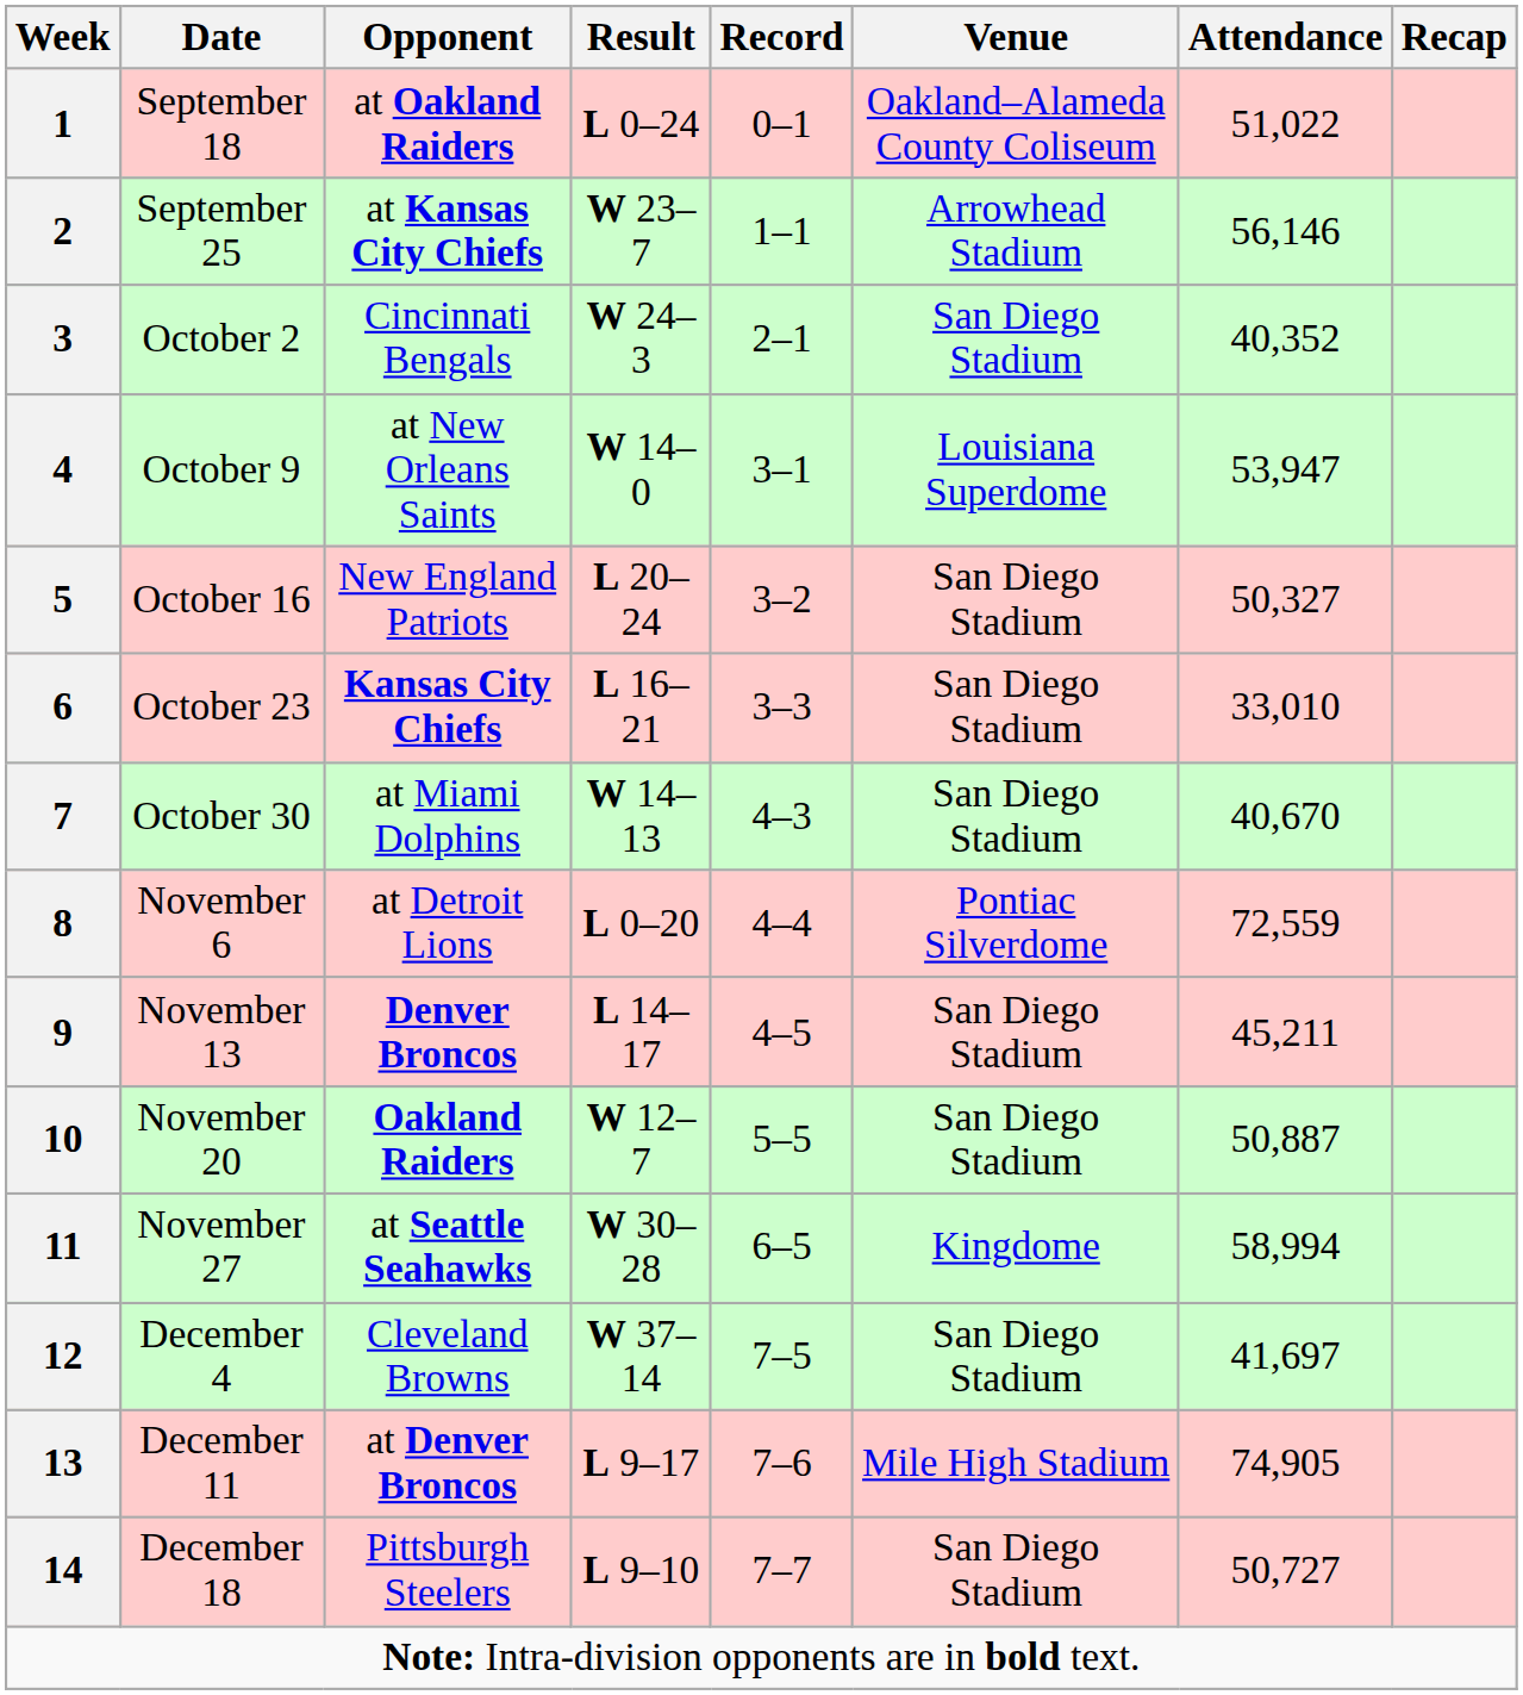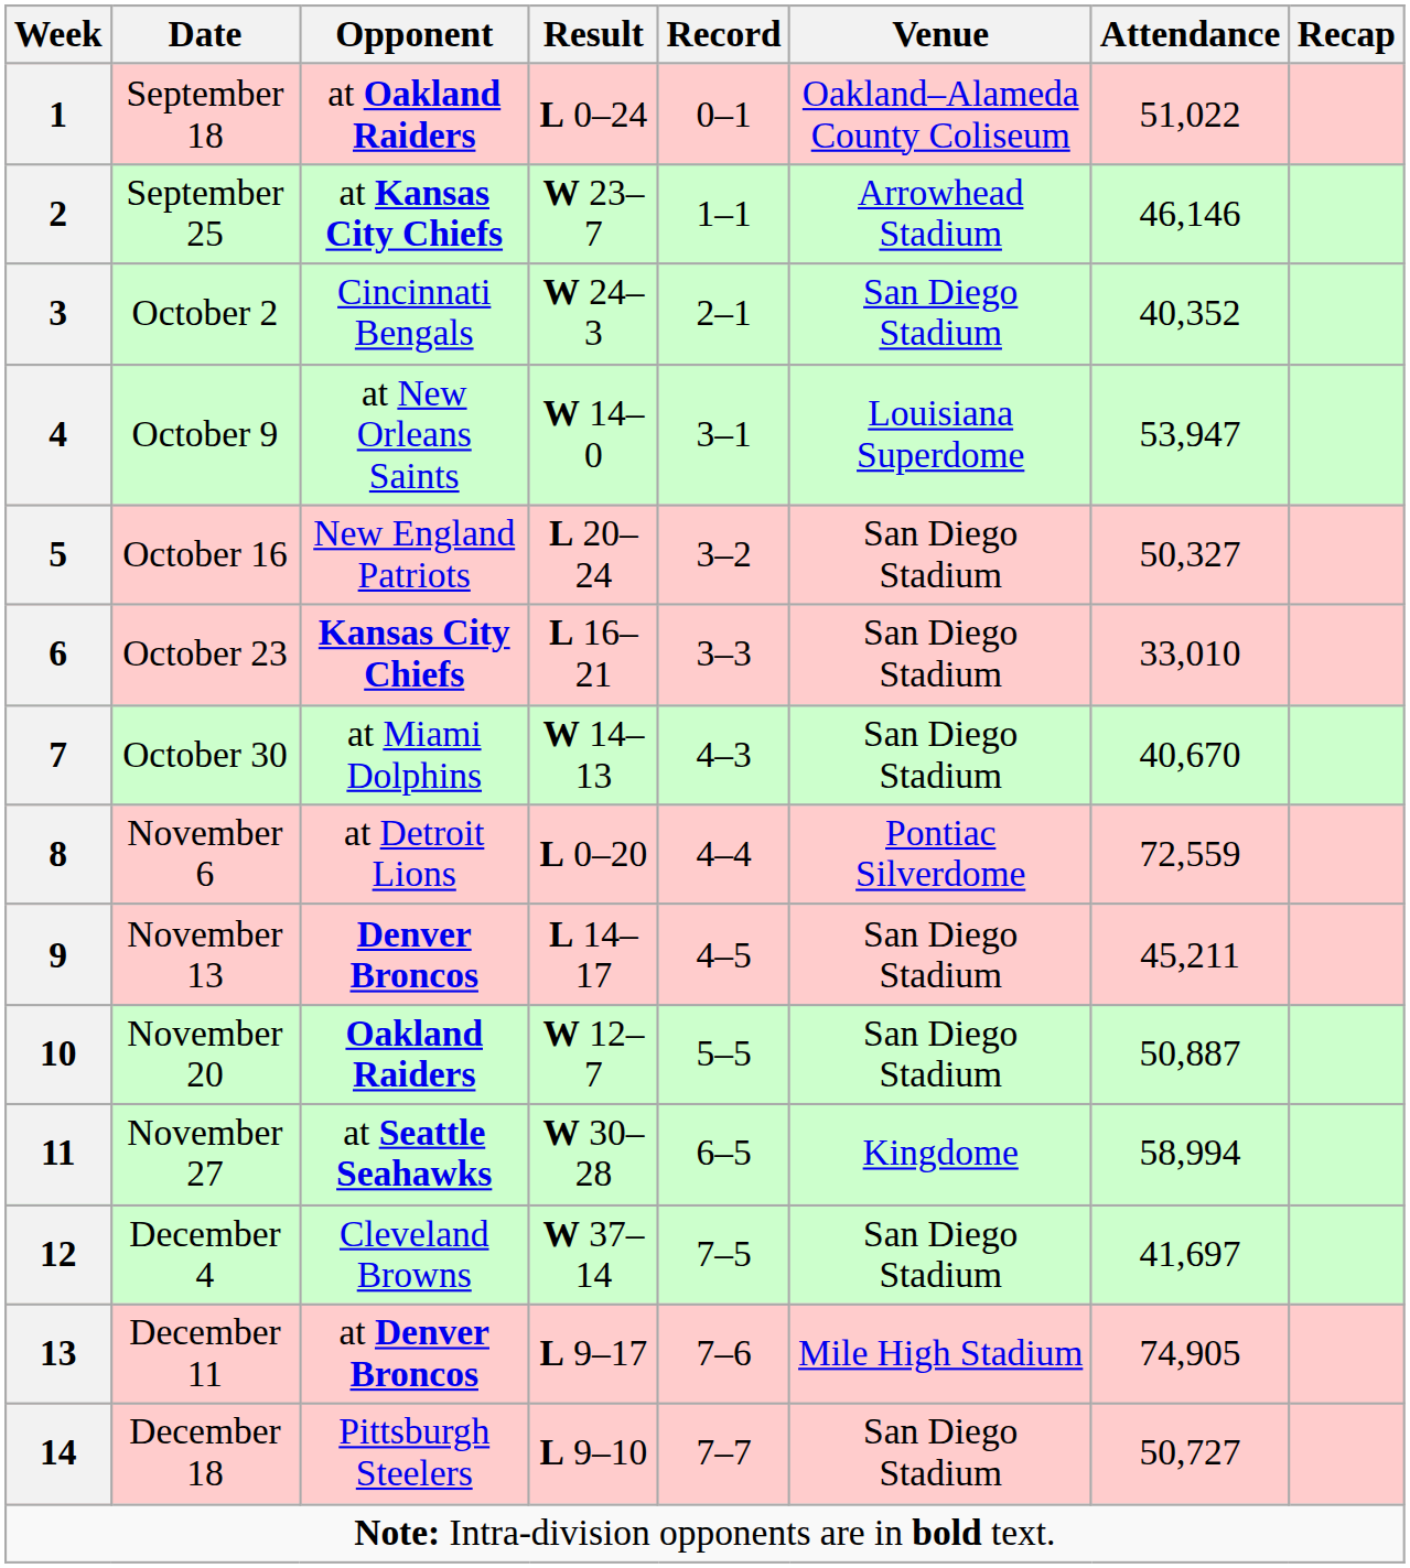2 | Attendance: 56,146 -> 46,146
